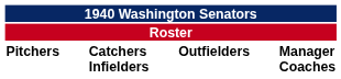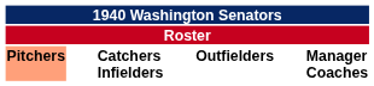Pitchers | column 1: no background -> lightsalmon background
